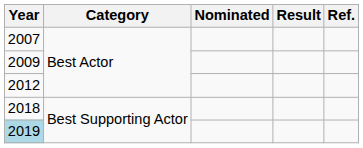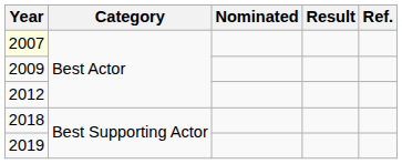2007 | Year: no background -> lightyellow background
2019 | Year: lightblue background -> no background
